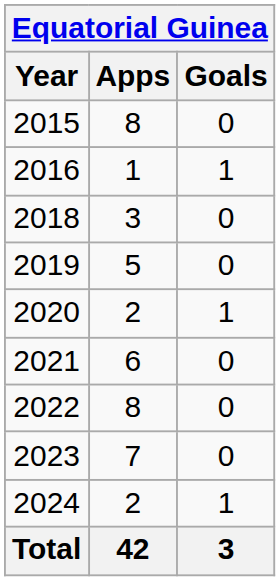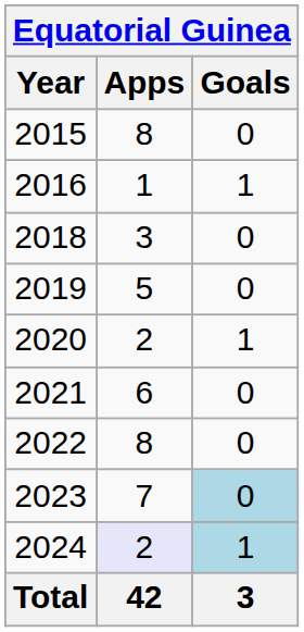2023 | Goals: no background -> lightblue background
2024 | Apps: no background -> lavender background
2024 | Goals: no background -> lightblue background
